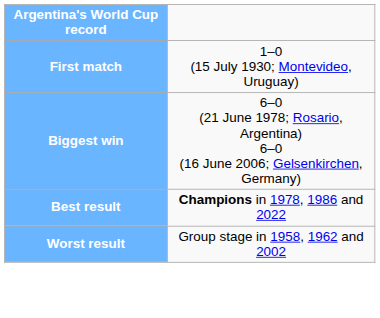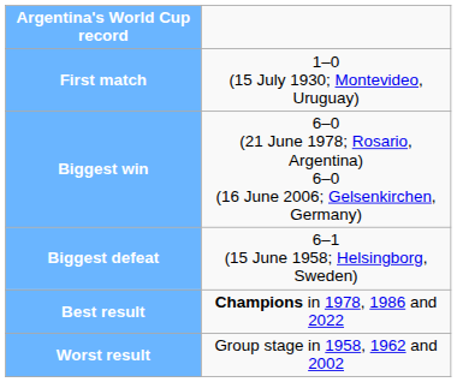+ row: Biggest defeat | 6–1 (15 June 1958; Helsingborg, Sweden)
